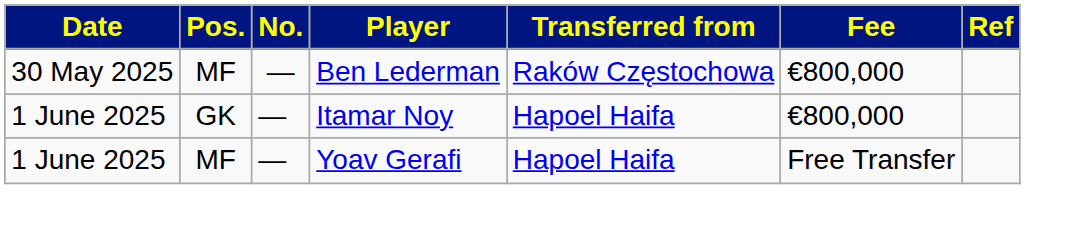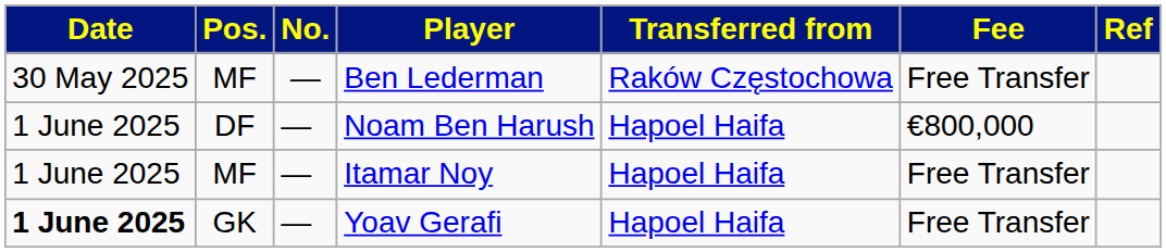Ben Lederman | Fee: €800,000 -> Free Transfer
+ row: 1 June 2025 | DF | — | Noam Ben Harush | Hapoel Haifa | €800,000
Itamar Noy | Pos.: GK -> MF
Itamar Noy | Fee: €800,000 -> Free Transfer
Yoav Gerafi | Date: normal -> bold
Yoav Gerafi | Pos.: MF -> GK
